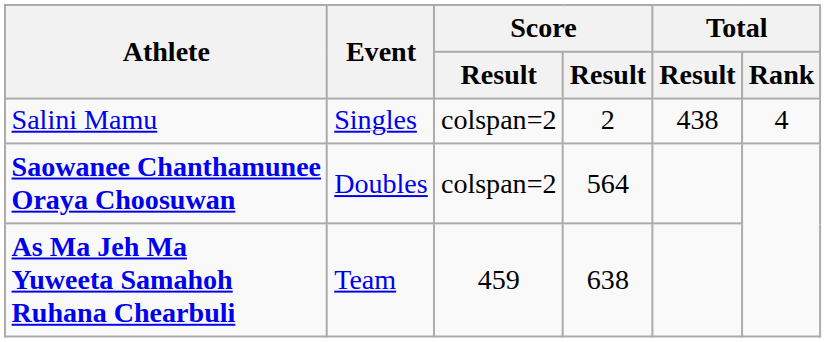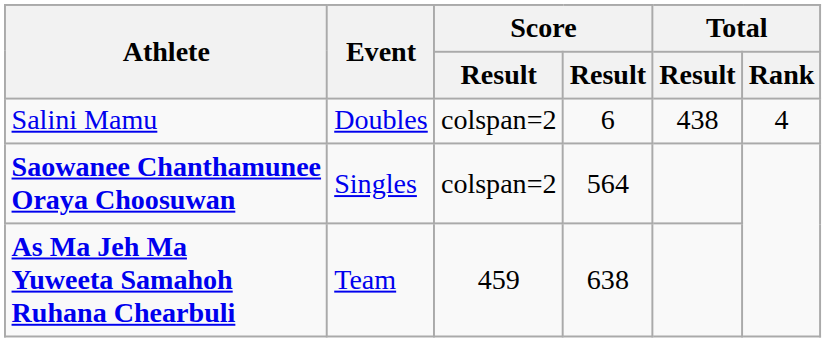Salini Mamu | Event: Singles -> Doubles
Salini Mamu | column 4: 2 -> 6
Saowanee Chanthamunee Oraya Choosuwan | Event: Doubles -> Singles
